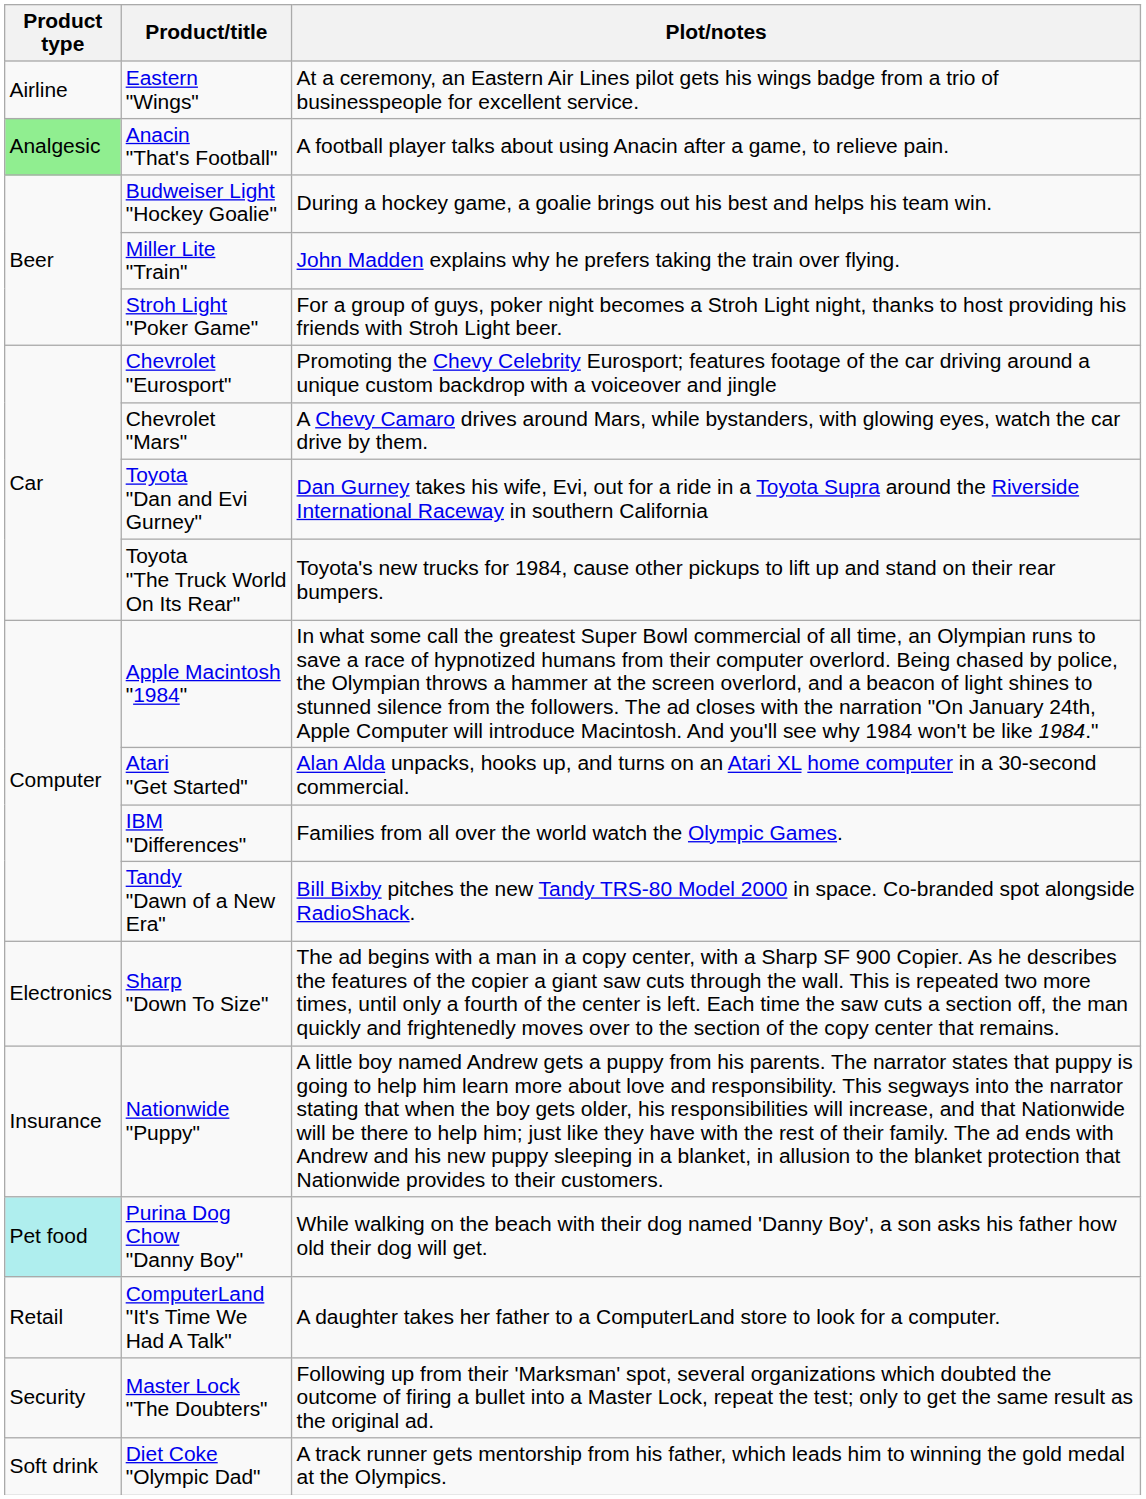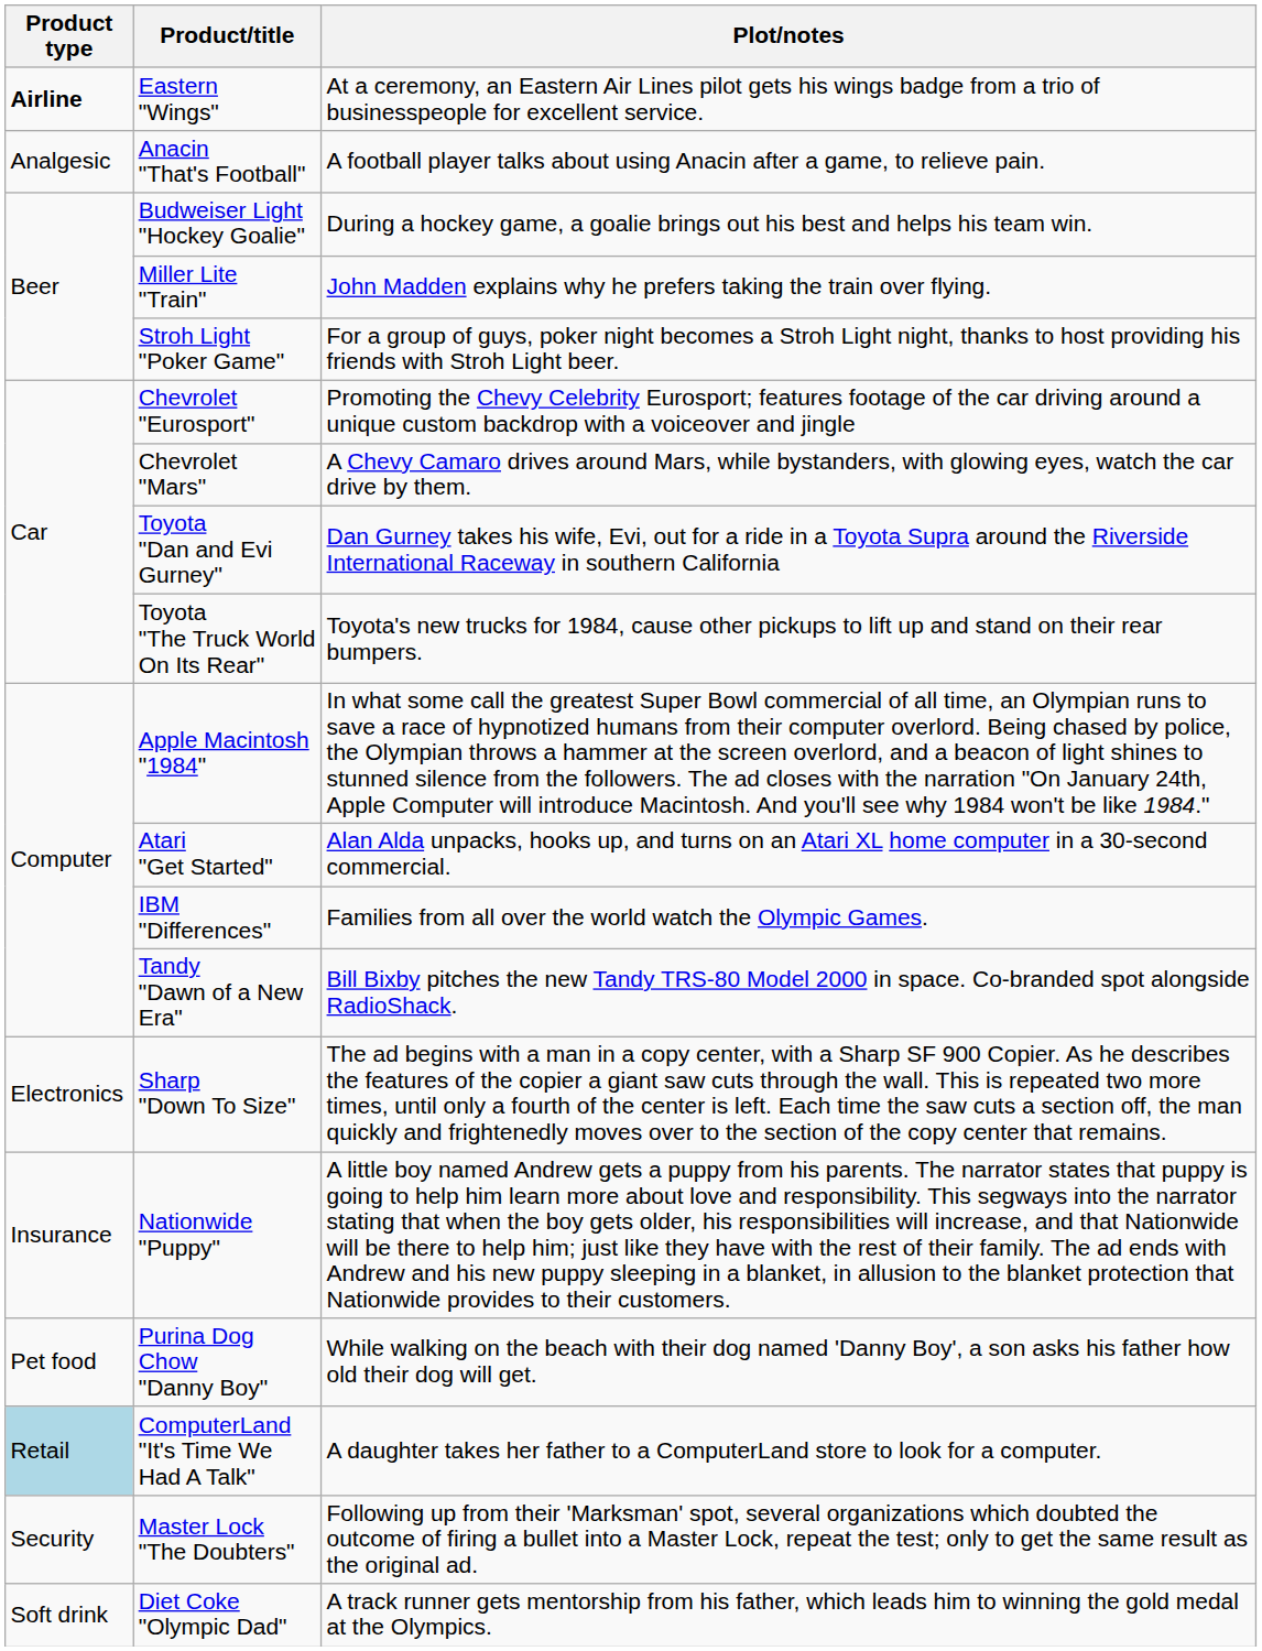Eastern "Wings" | Product type: normal -> bold
Anacin "That's Football" | Product type: lightgreen background -> no background
Purina Dog Chow "Danny Boy" | Product type: paleturquoise background -> no background
ComputerLand "It's Time We Had A Talk" | Product type: no background -> lightblue background
